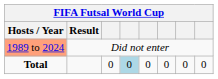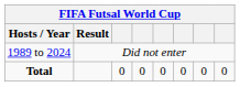1989 to 2024 | Hosts / Year: lightsalmon background -> no background
Total | column 4: lightblue background -> no background
